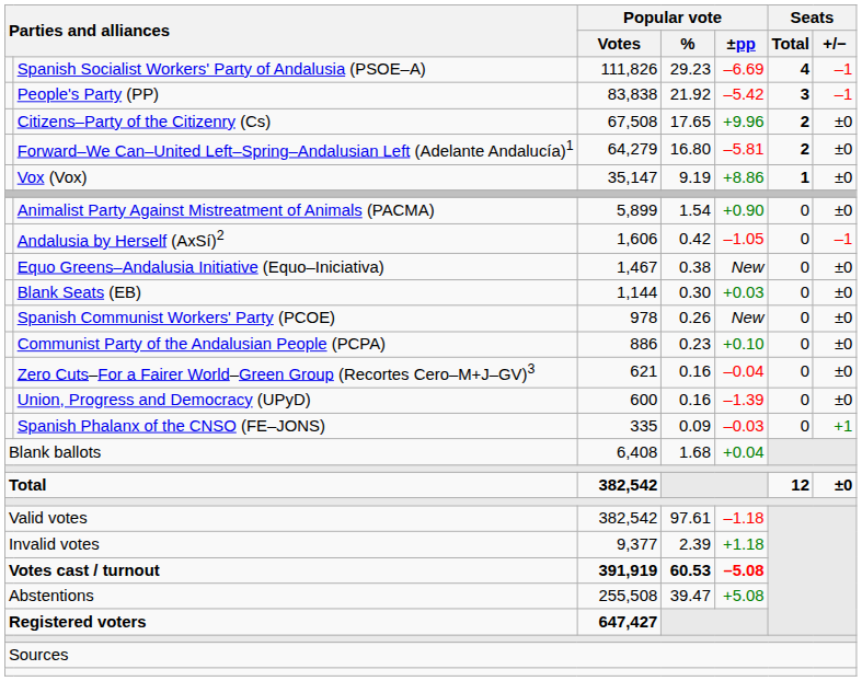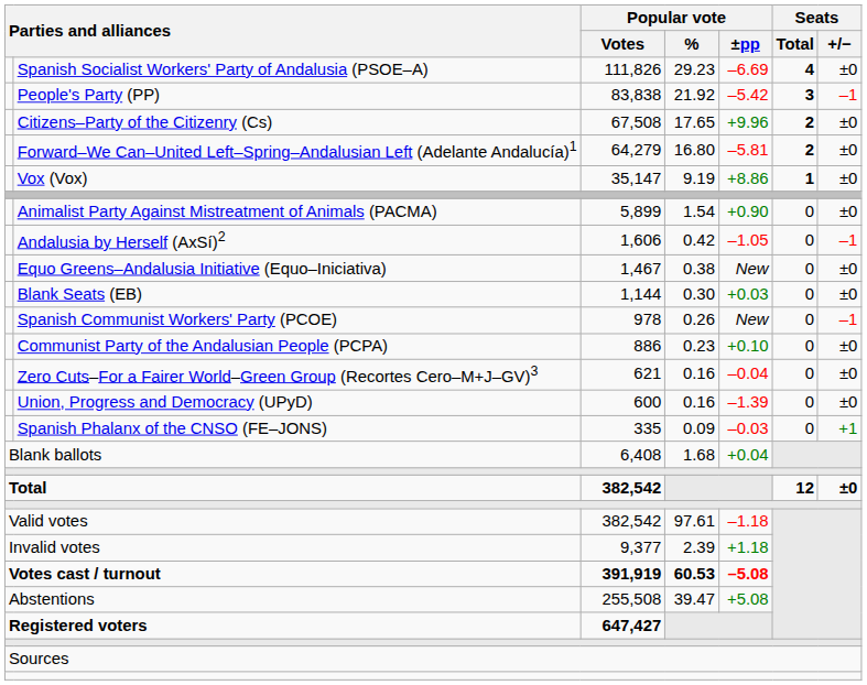Spanish Socialist Workers' Party of Andalusia (PSOE–A) | Seats / +/−: –1 -> ±0
Spanish Communist Workers' Party (PCOE) | Seats / +/−: ±0 -> –1
